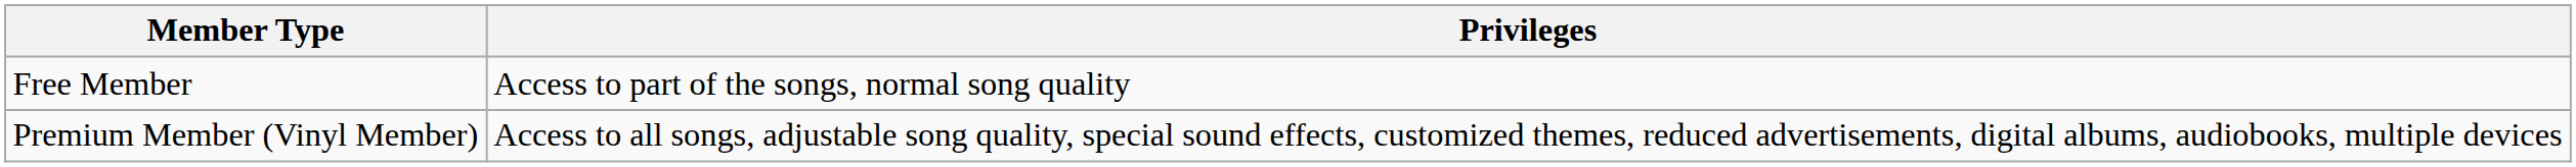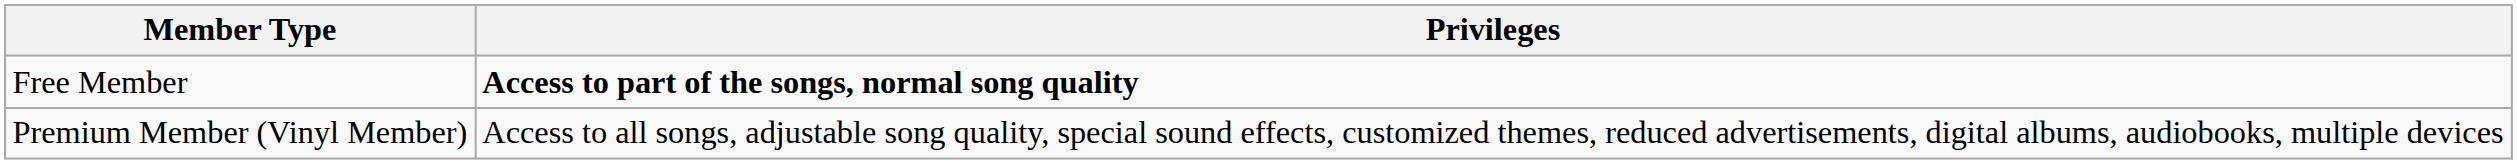Free Member | Privileges: normal -> bold
